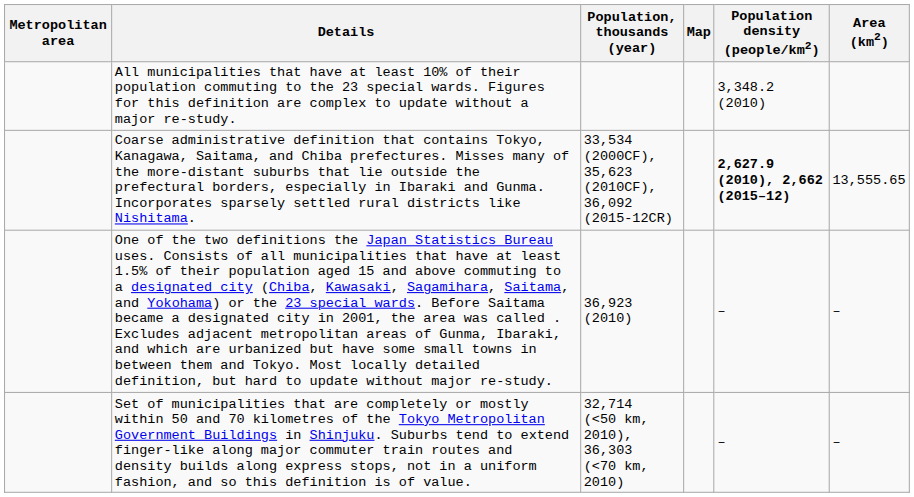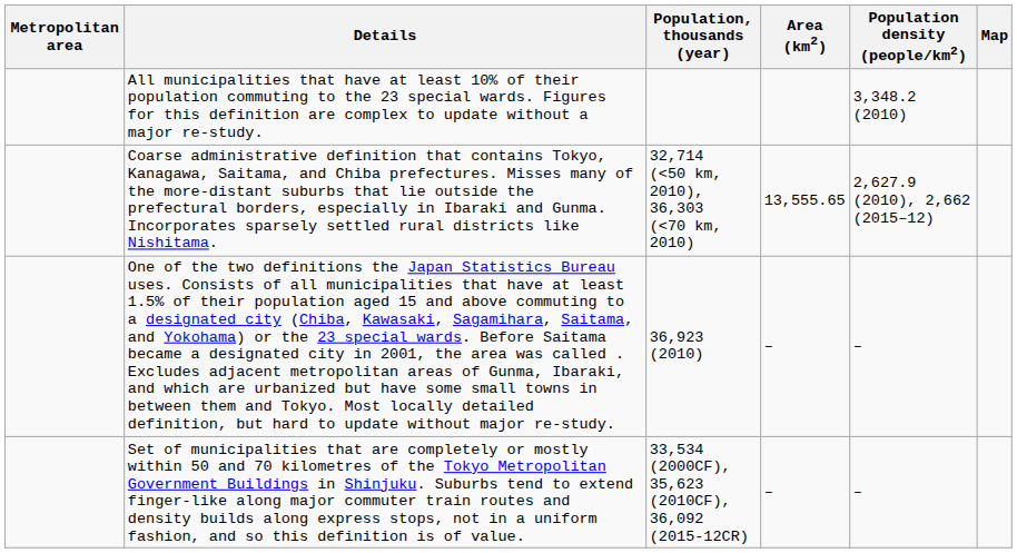columns swapped: Area (km2) <-> Map
row 3 | Population, thousands (year): 33,534 (2000CF), 35,623 (2010CF), 36,092 (2015-12CR) -> 32,714 (<50 km, 2010), 36,303 (<70 km, 2010)
row 3 | Population density (people/km2): bold -> normal
row 5 | Population, thousands (year): 32,714 (<50 km, 2010), 36,303 (<70 km, 2010) -> 33,534 (2000CF), 35,623 (2010CF), 36,092 (2015-12CR)
